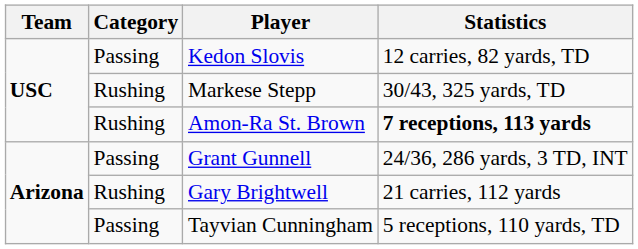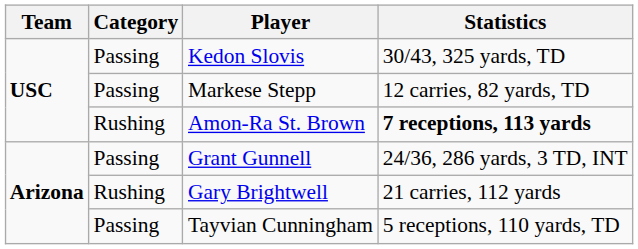Kedon Slovis | Statistics: 12 carries, 82 yards, TD -> 30/43, 325 yards, TD
Markese Stepp | Category: Rushing -> Passing
Markese Stepp | Statistics: 30/43, 325 yards, TD -> 12 carries, 82 yards, TD
